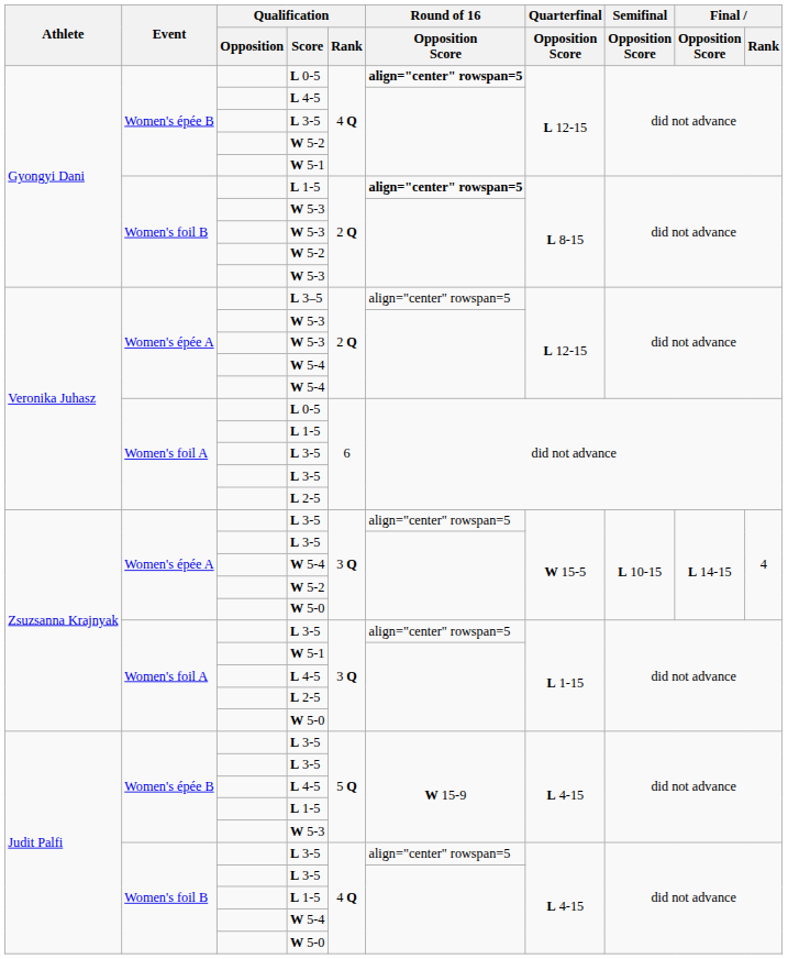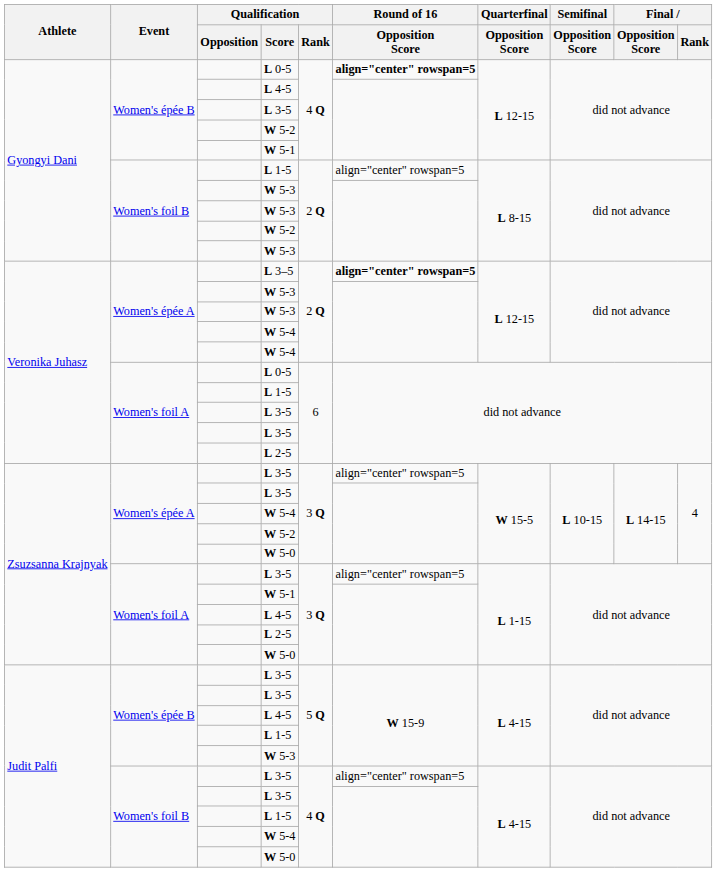Gyongyi Dani / L 1-5 | Round of 16 / Opposition Score: bold -> normal
L 3–5 | Round of 16 / Opposition Score: normal -> bold
